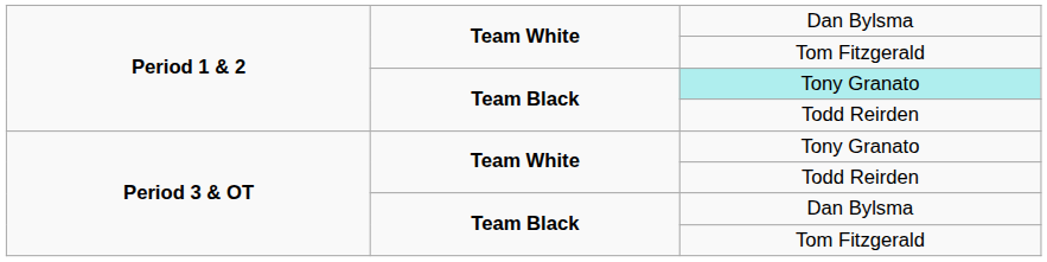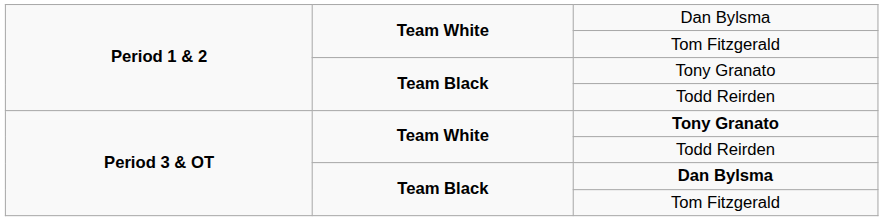Period 1 & 2 / Tony Granato | column 3: paleturquoise background -> no background
Period 3 & OT / Tony Granato | column 3: normal -> bold
Period 3 & OT / Dan Bylsma | column 3: normal -> bold
